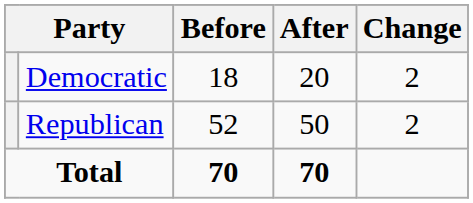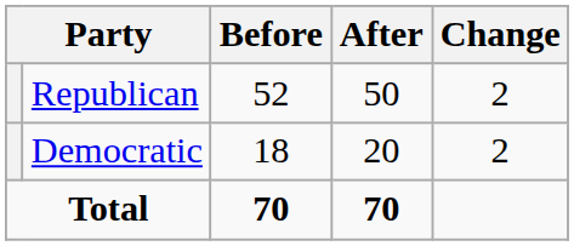rows swapped: Republican <-> Democratic
